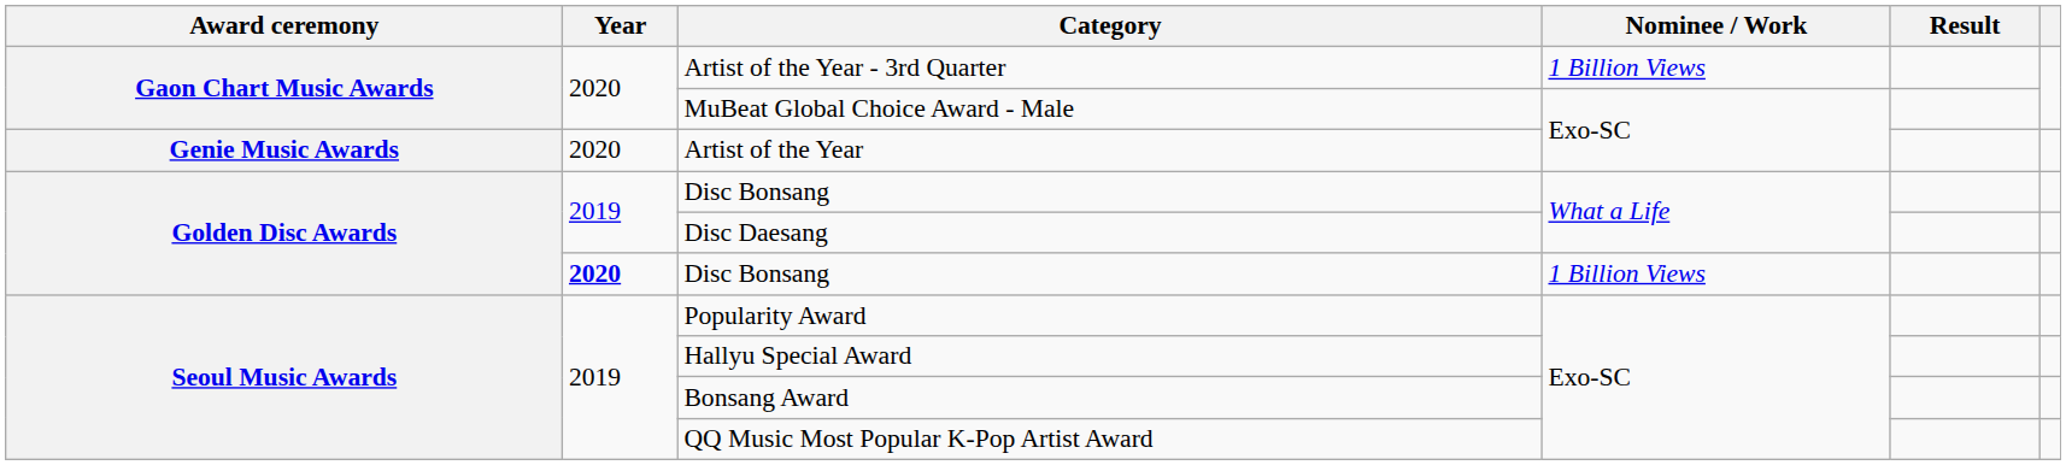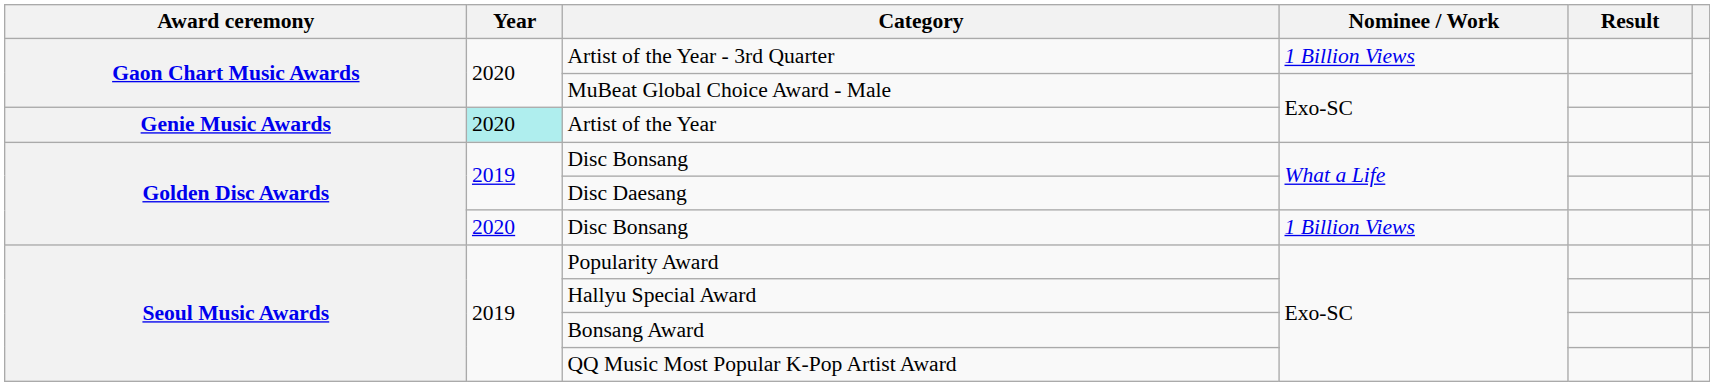Artist of the Year | Year: no background -> paleturquoise background
Disc Bonsang / 1 Billion Views | Year: bold -> normal
